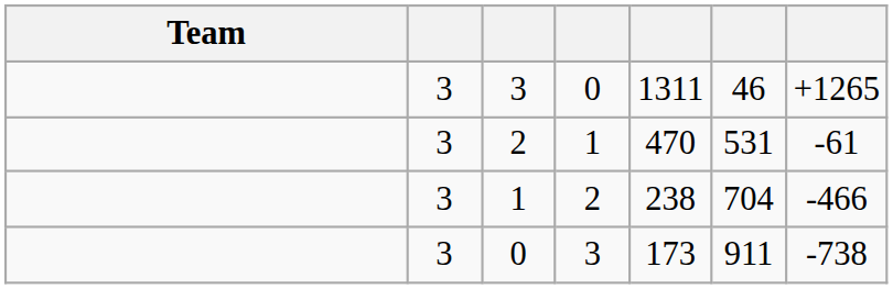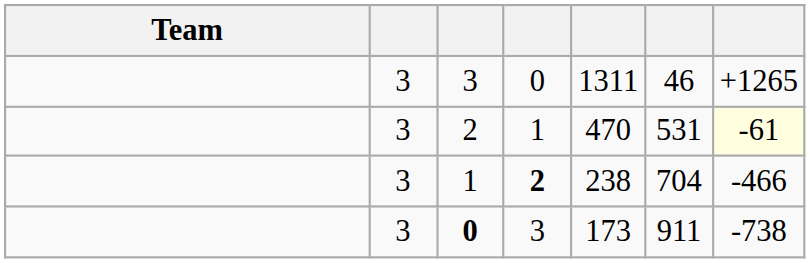row 3 | column 7: no background -> lightyellow background
row 4 | column 4: normal -> bold
row 5 | column 3: normal -> bold
